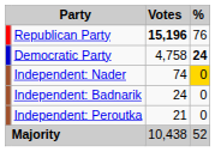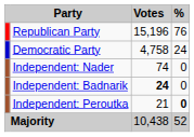Republican Party | Votes: bold -> normal
Democratic Party | %: bold -> normal
Independent: Nader | %: gold background -> no background
Independent: Badnarik | Votes: normal -> bold
Independent: Peroutka | %: normal -> bold
